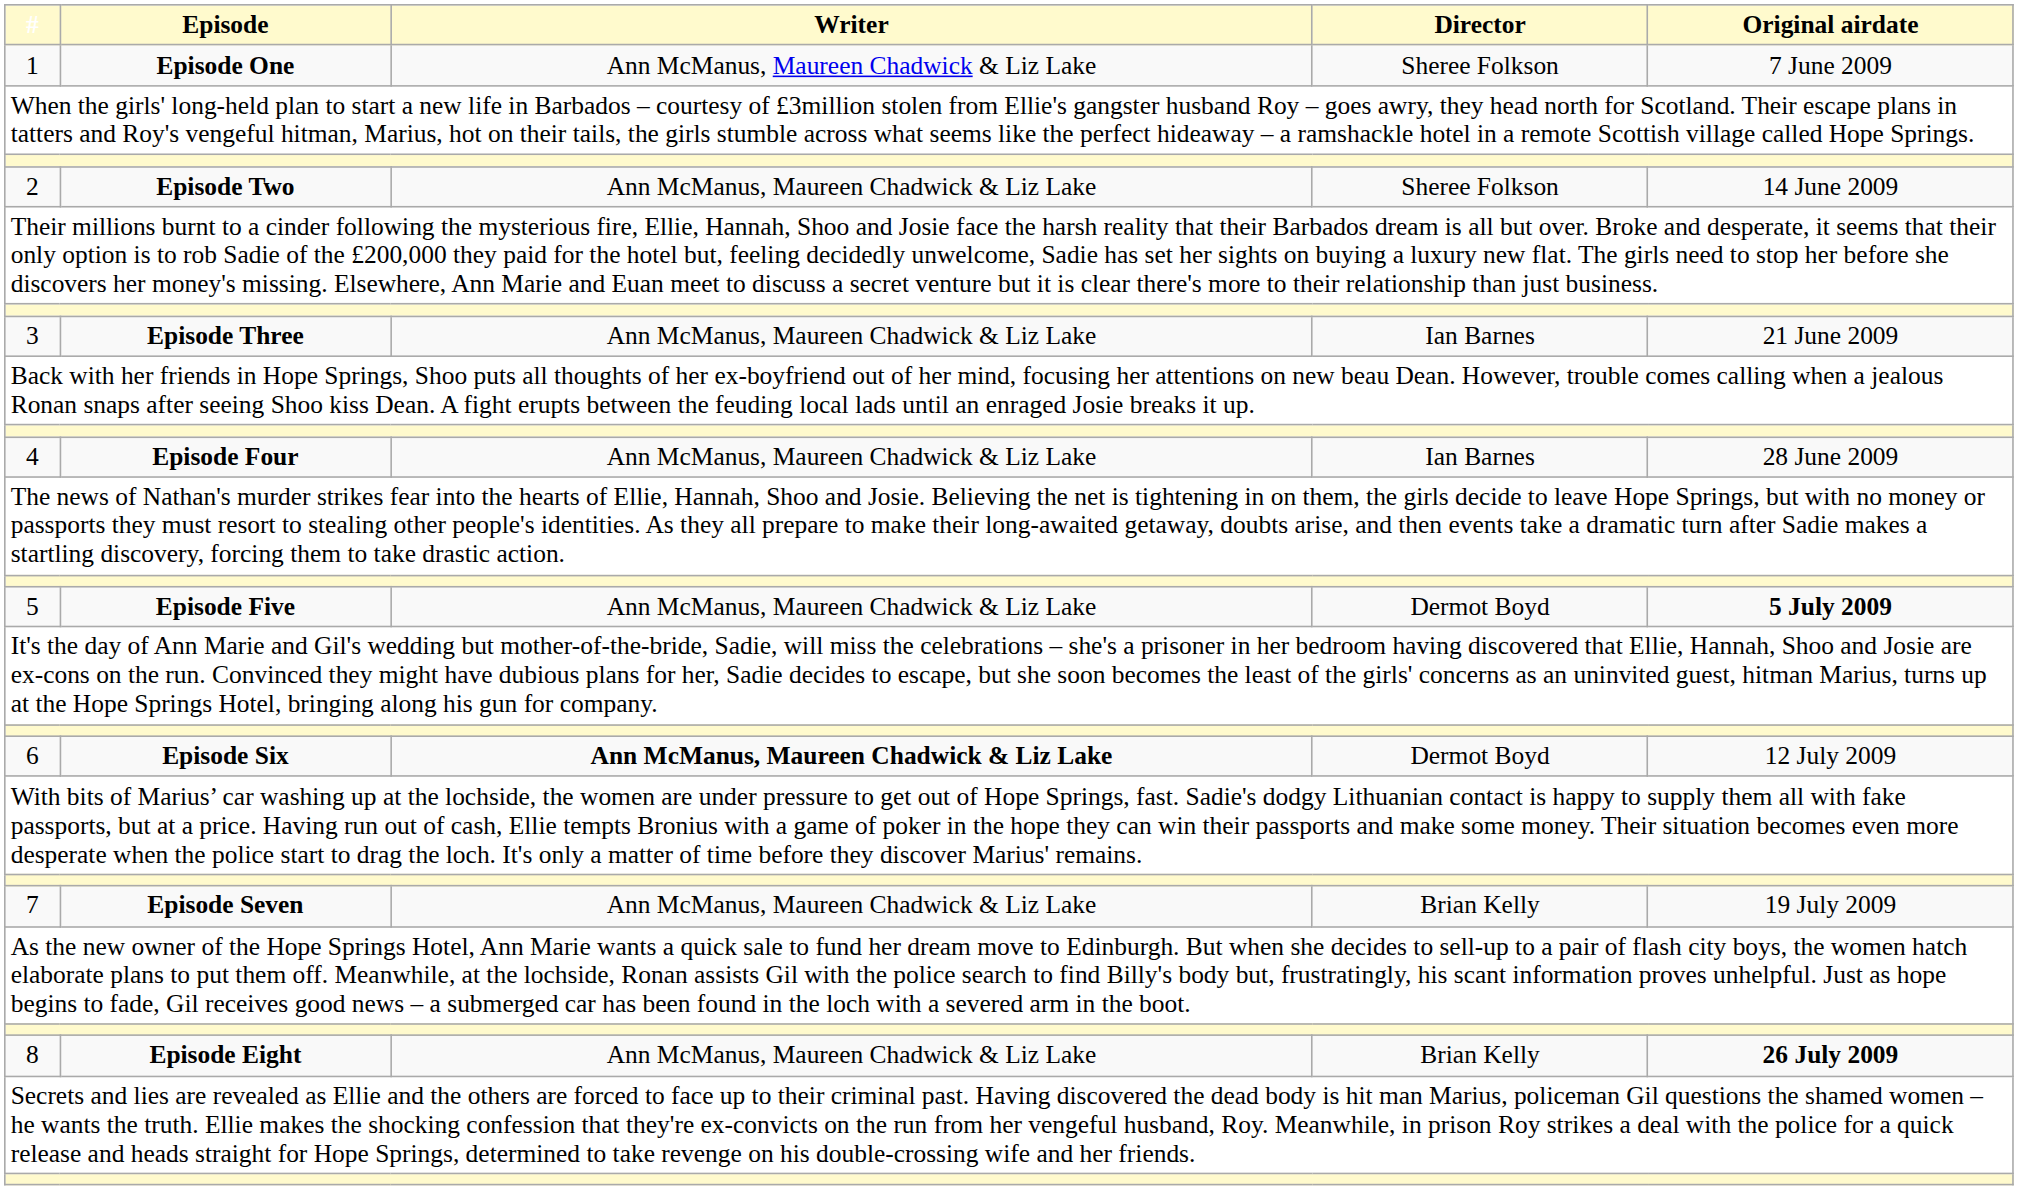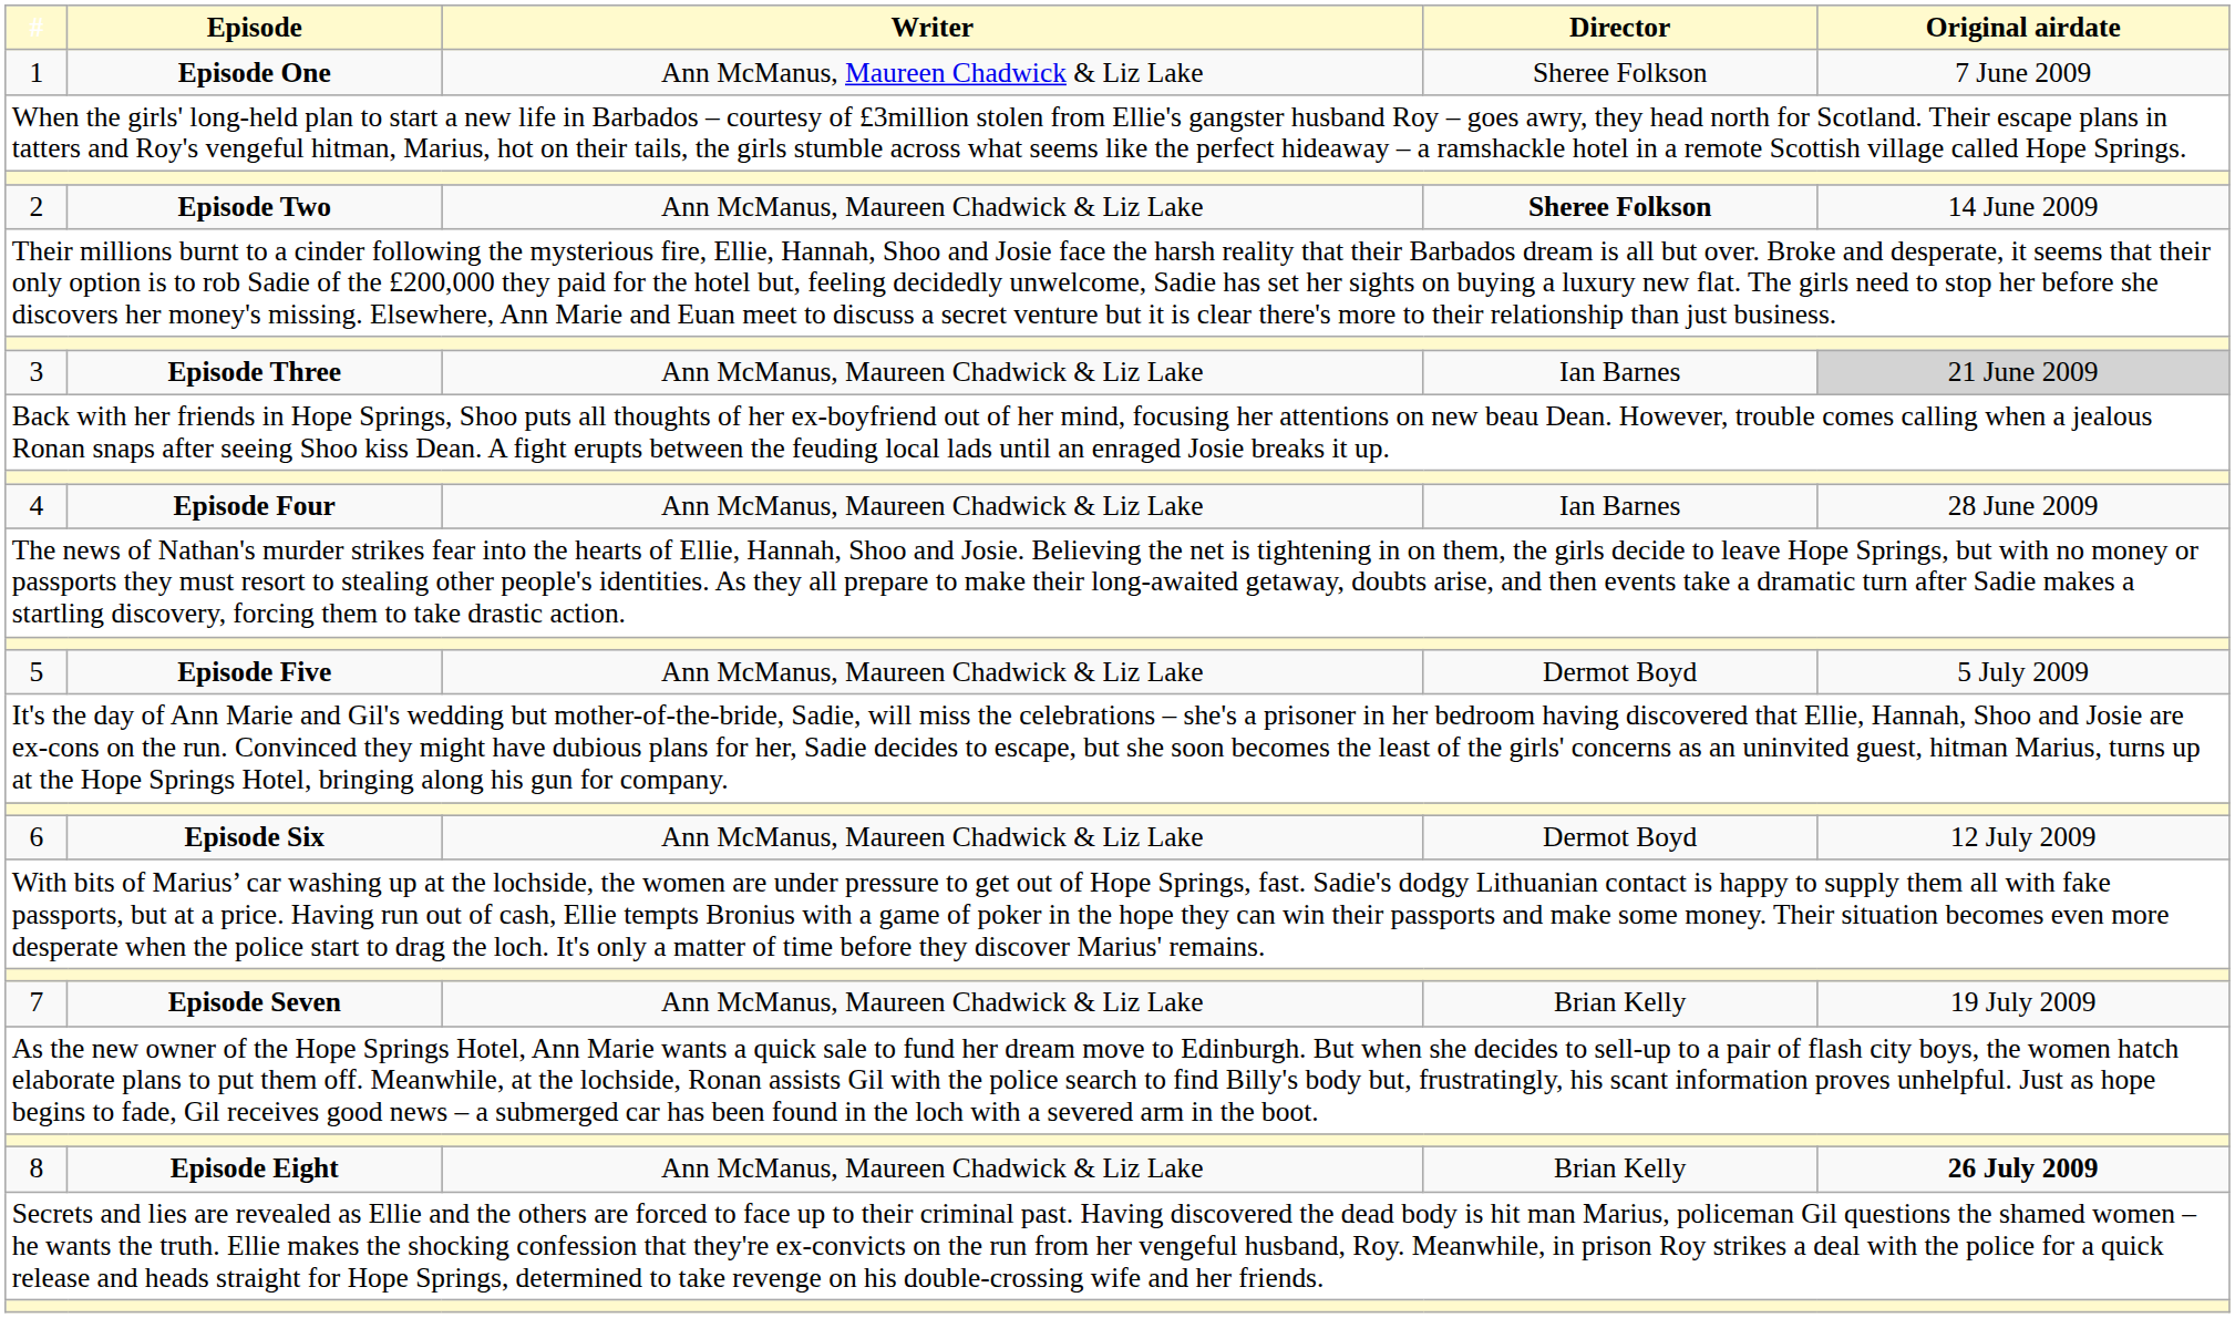2 | Director: normal -> bold
3 | Original airdate: no background -> lightgrey background
5 | Original airdate: bold -> normal
6 | Writer: bold -> normal
